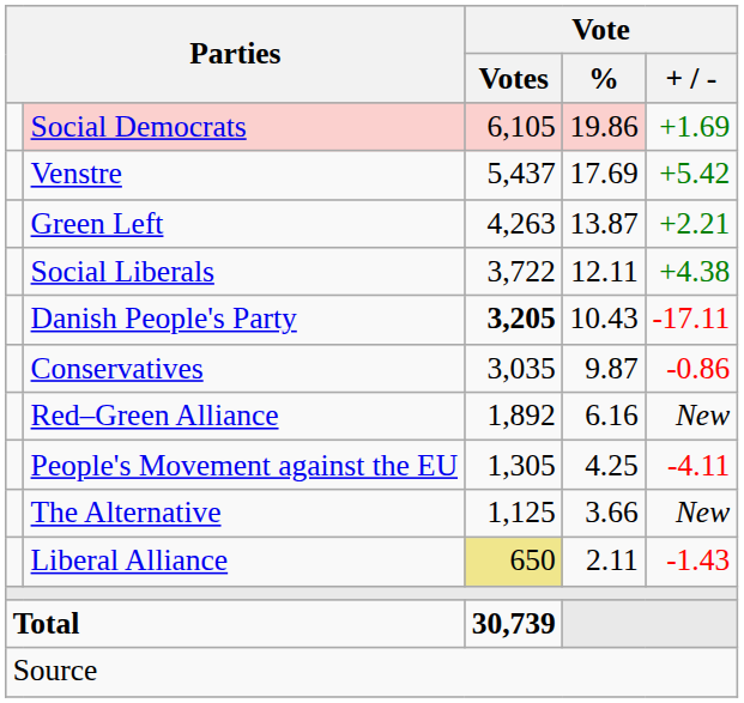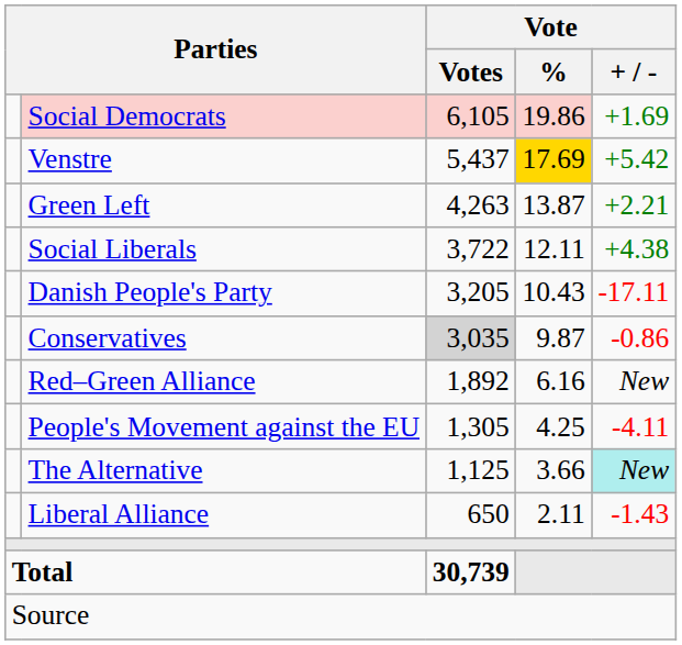Venstre | Vote / %: no background -> gold background
Danish People's Party | Vote / Votes: bold -> normal
Conservatives | Vote / Votes: no background -> lightgrey background
The Alternative | Vote / + / -: no background -> paleturquoise background
Liberal Alliance | Vote / Votes: khaki background -> no background
